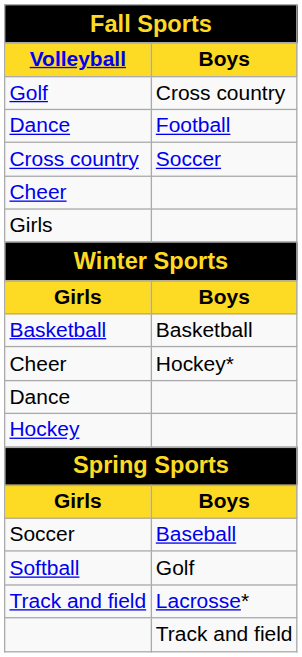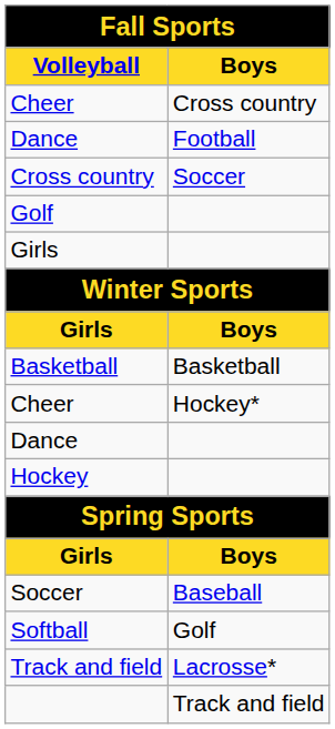row 3 | column 1: Golf -> Cheer
row 6 | column 1: Cheer -> Golf
